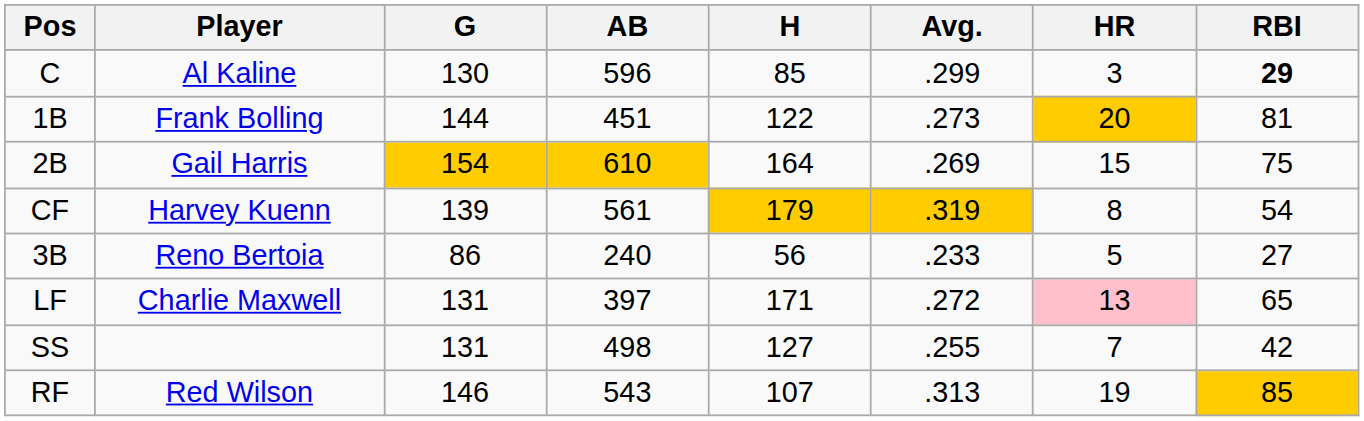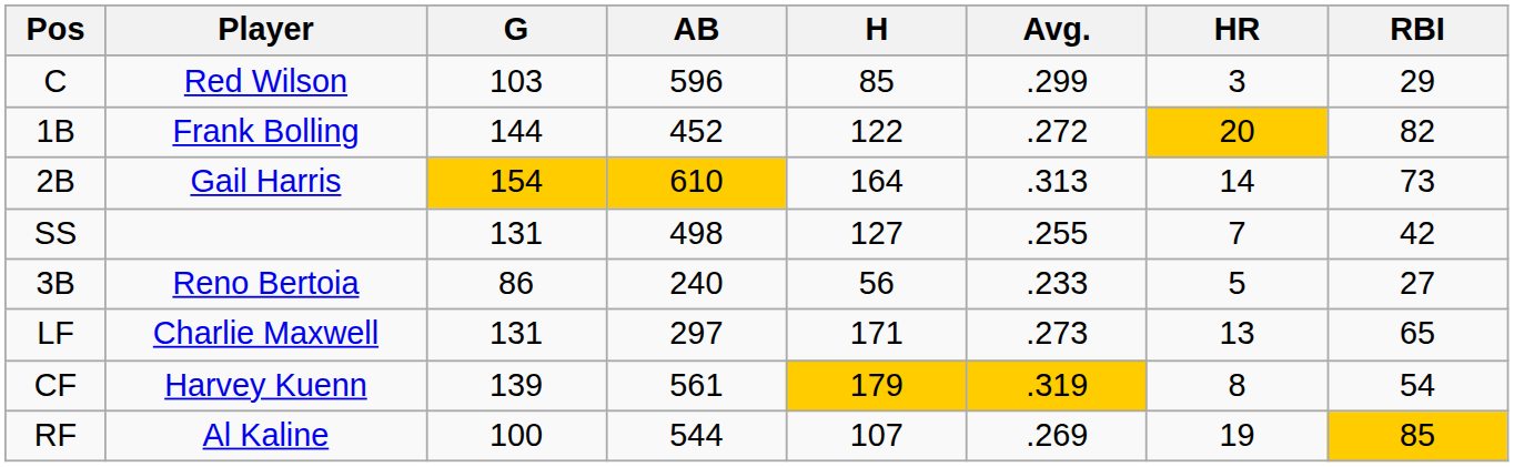C | Player: Al Kaline -> Red Wilson
C | G: 130 -> 103
C | RBI: bold -> normal
1B | AB: 451 -> 452
1B | Avg.: .273 -> .272
1B | RBI: 81 -> 82
2B | Avg.: .269 -> .313
2B | HR: 15 -> 14
2B | RBI: 75 -> 73
rows swapped: SS <-> CF
LF | AB: 397 -> 297
LF | Avg.: .272 -> .273
LF | HR: pink background -> no background
RF | Player: Red Wilson -> Al Kaline
RF | G: 146 -> 100
RF | AB: 543 -> 544
RF | Avg.: .313 -> .269
